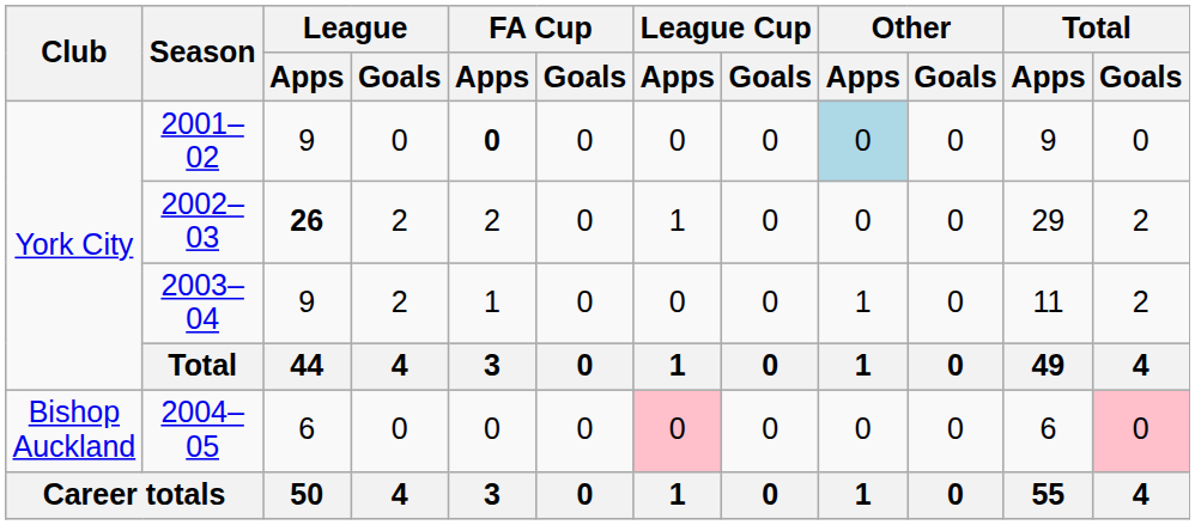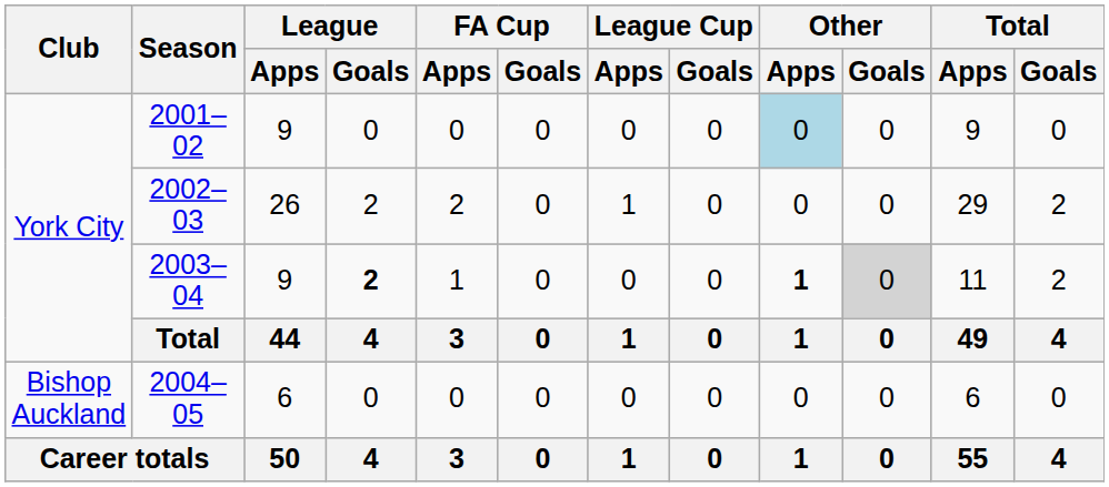2001–02 | FA Cup / Apps: bold -> normal
2002–03 | League / Apps: bold -> normal
2003–04 | League / Goals: normal -> bold
2003–04 | Other / Apps: normal -> bold
2003–04 | Other / Goals: no background -> lightgrey background
2004–05 | League Cup / Apps: pink background -> no background
2004–05 | Total / Goals: pink background -> no background
